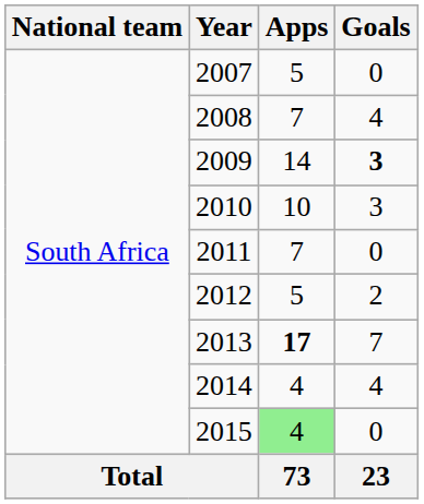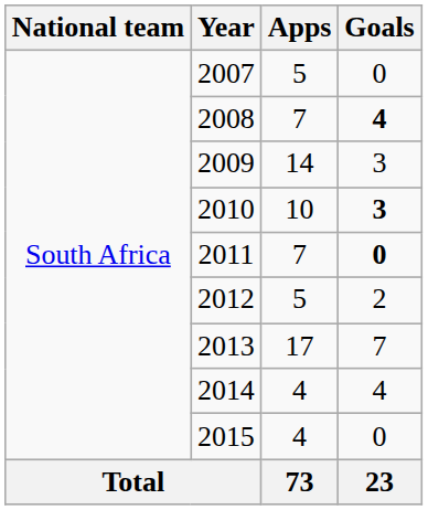2008 | Goals: normal -> bold
2009 | Goals: bold -> normal
2010 | Goals: normal -> bold
2011 | Goals: normal -> bold
2013 | Apps: bold -> normal
2015 | Apps: lightgreen background -> no background
